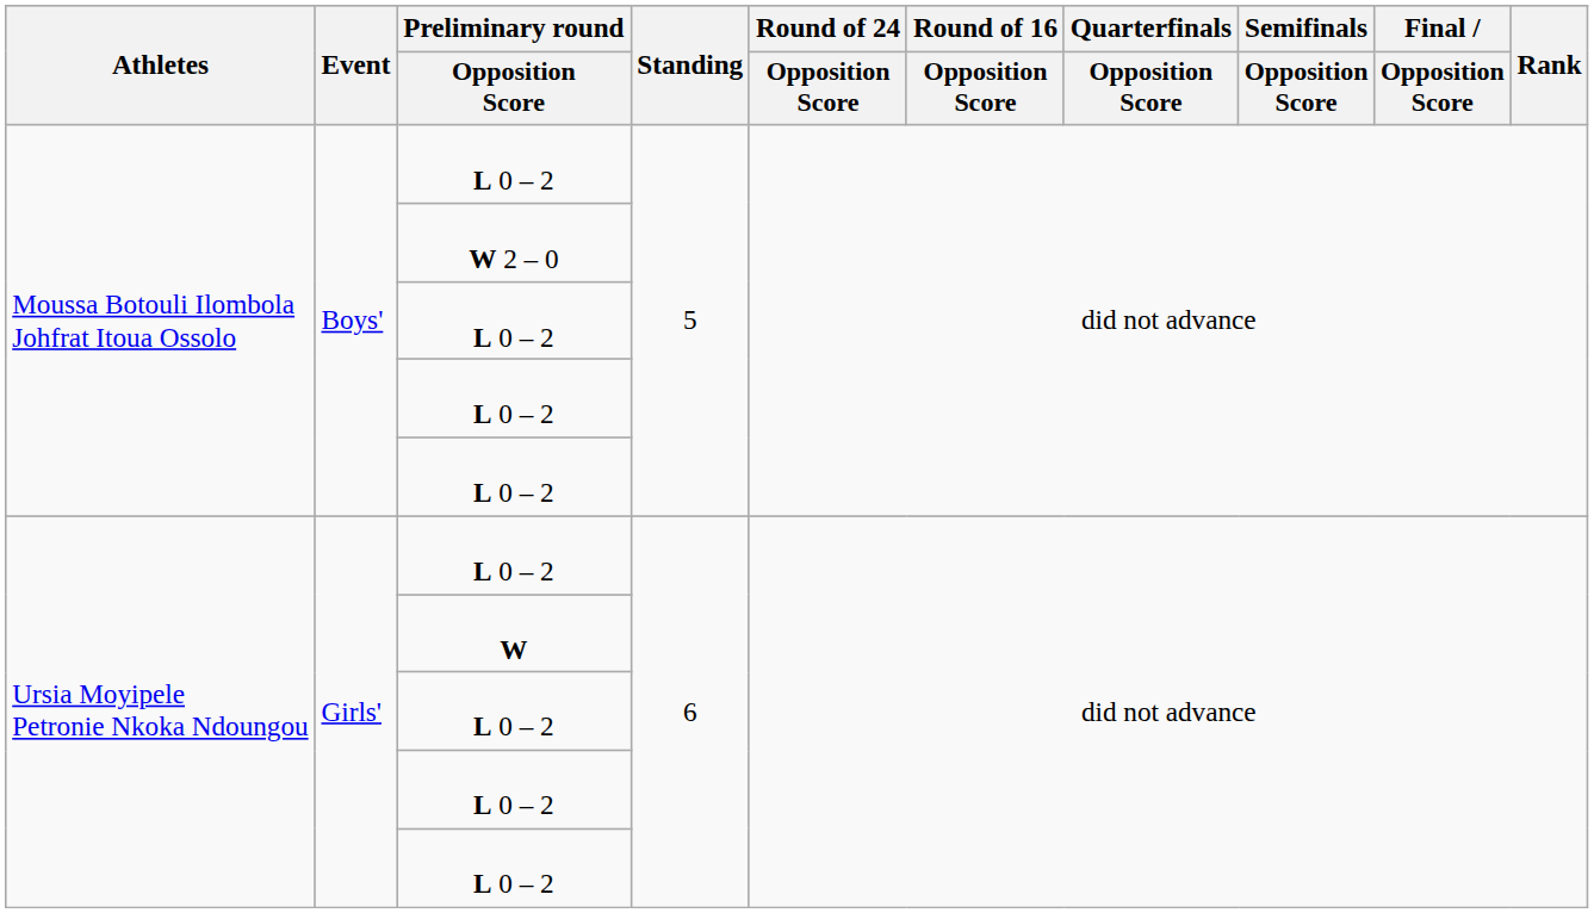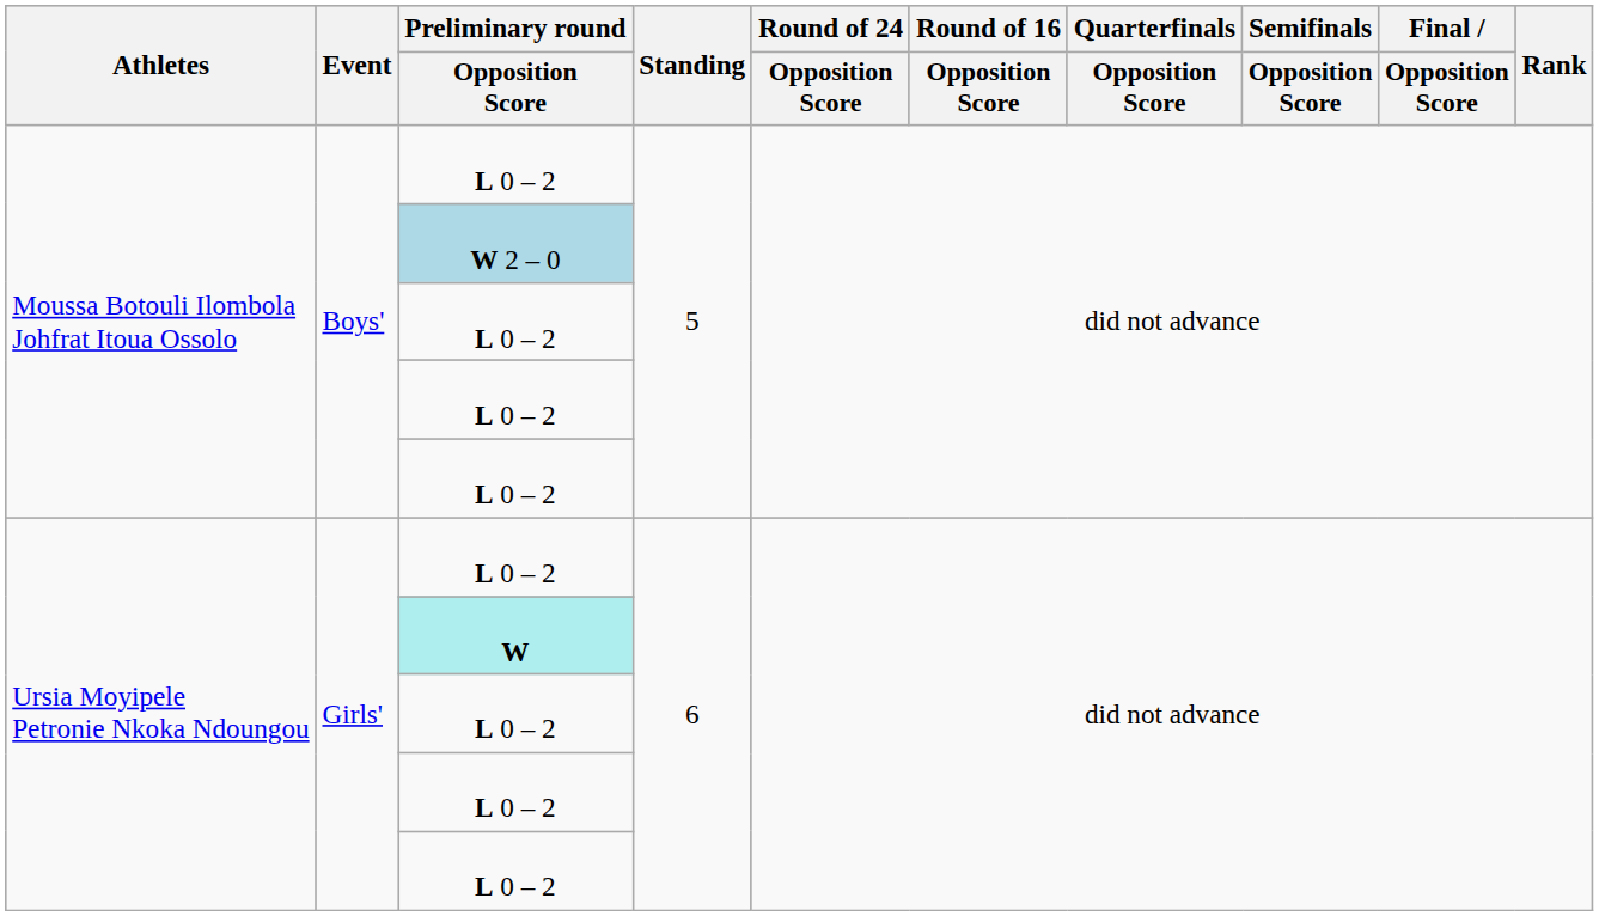W 2 – 0 | Preliminary round / Opposition Score: no background -> lightblue background
W | Preliminary round / Opposition Score: no background -> paleturquoise background
